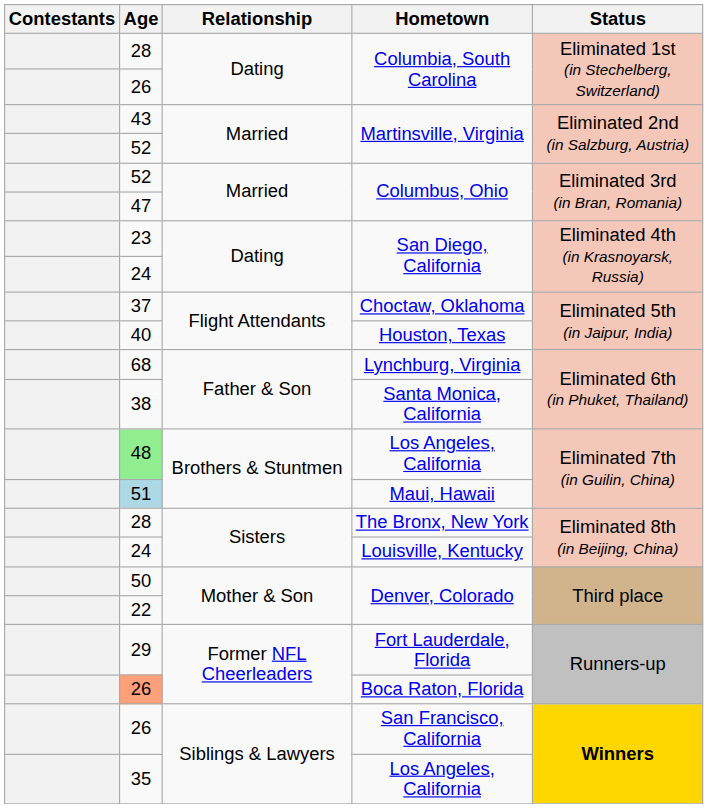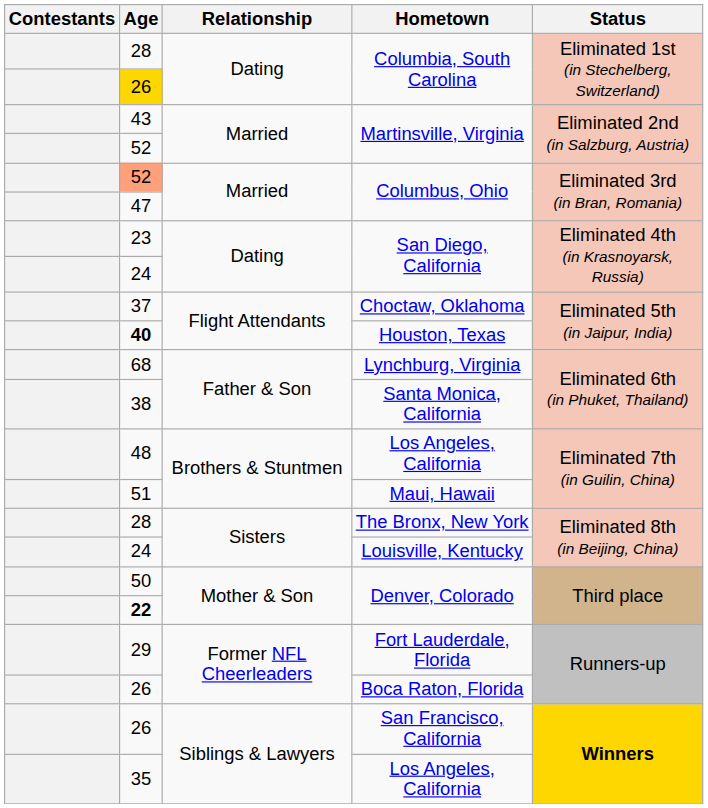26 / Columbia, South Carolina | Age: no background -> gold background
52 / Columbus, Ohio | Age: no background -> lightsalmon background
40 | Age: normal -> bold
48 | Age: lightgreen background -> no background
51 | Age: lightblue background -> no background
22 | Age: normal -> bold
26 / Boca Raton, Florida | Age: lightsalmon background -> no background
